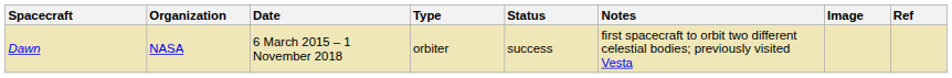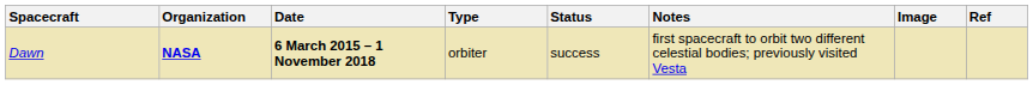Dawn | Organization: normal -> bold
Dawn | Date: normal -> bold
